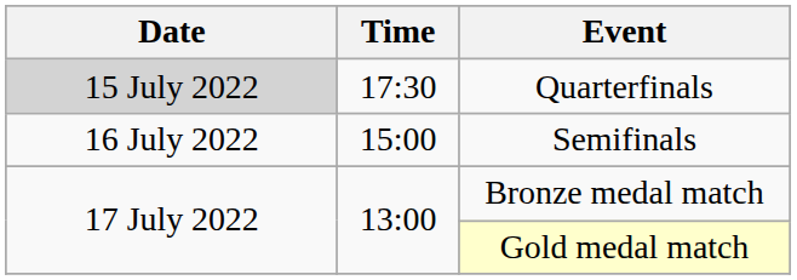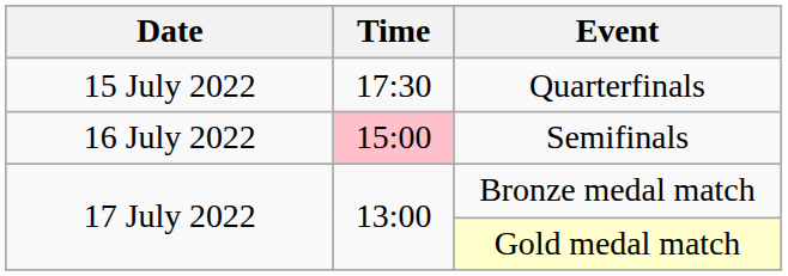Quarterfinals | Date: lightgrey background -> no background
Semifinals | Time: no background -> pink background
